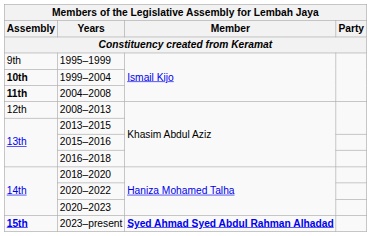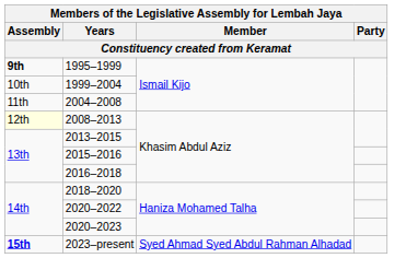1995–1999 | Assembly: normal -> bold
1999–2004 | Assembly: bold -> normal
2004–2008 | Assembly: bold -> normal
2008–2013 | Assembly: no background -> lightyellow background
2023–present | Member: bold -> normal
